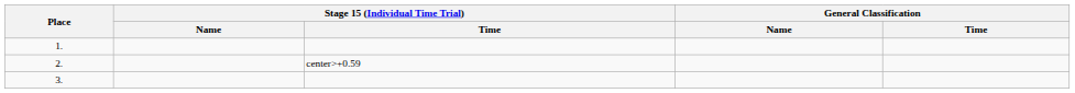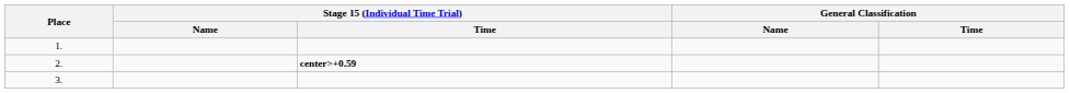2. | Stage 15 (Individual Time Trial) / Time: normal -> bold
